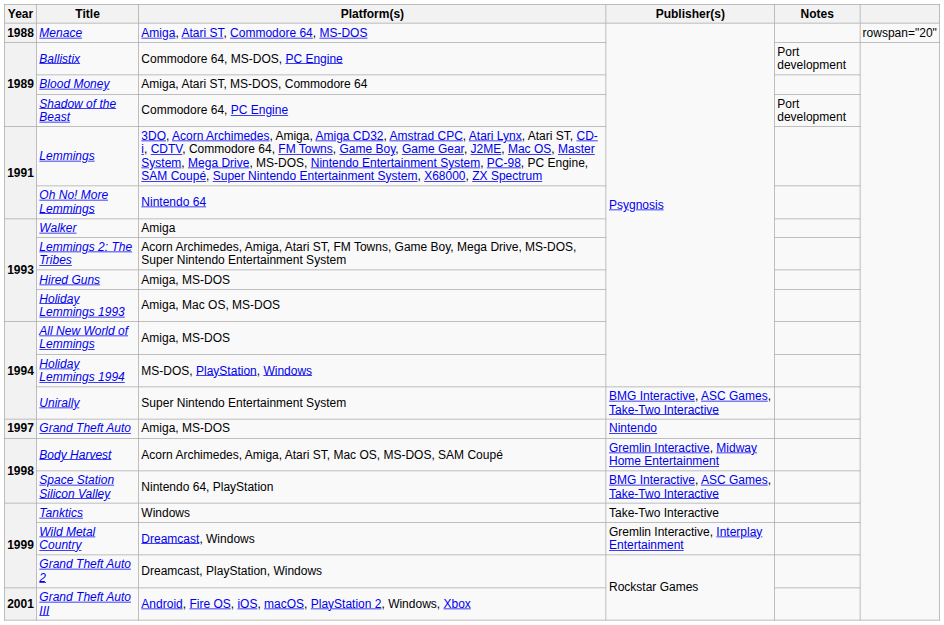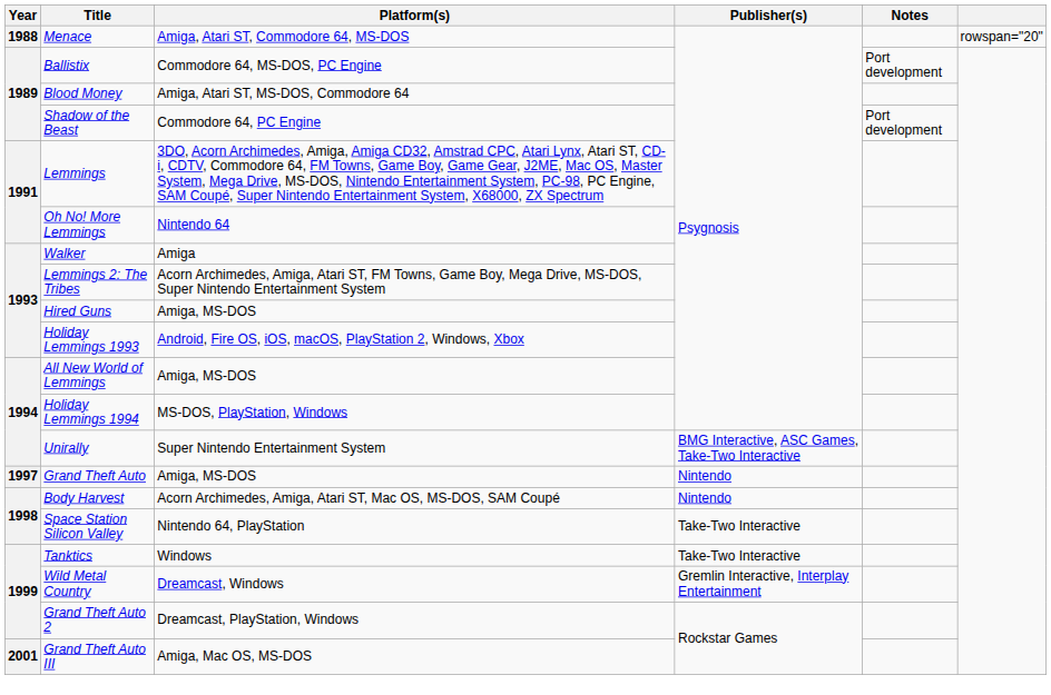Holiday Lemmings 1993 | Platform(s): Amiga, Mac OS, MS-DOS -> Android, Fire OS, iOS, macOS, PlayStation 2, Windows, Xbox
Body Harvest | Publisher(s): Gremlin Interactive, Midway Home Entertainment -> Nintendo
Space Station Silicon Valley | Publisher(s): BMG Interactive, ASC Games, Take-Two Interactive -> Take-Two Interactive
Grand Theft Auto III | Platform(s): Android, Fire OS, iOS, macOS, PlayStation 2, Windows, Xbox -> Amiga, Mac OS, MS-DOS
